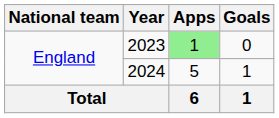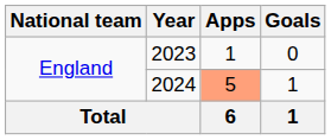2023 | Apps: lightgreen background -> no background
2024 | Apps: no background -> lightsalmon background
